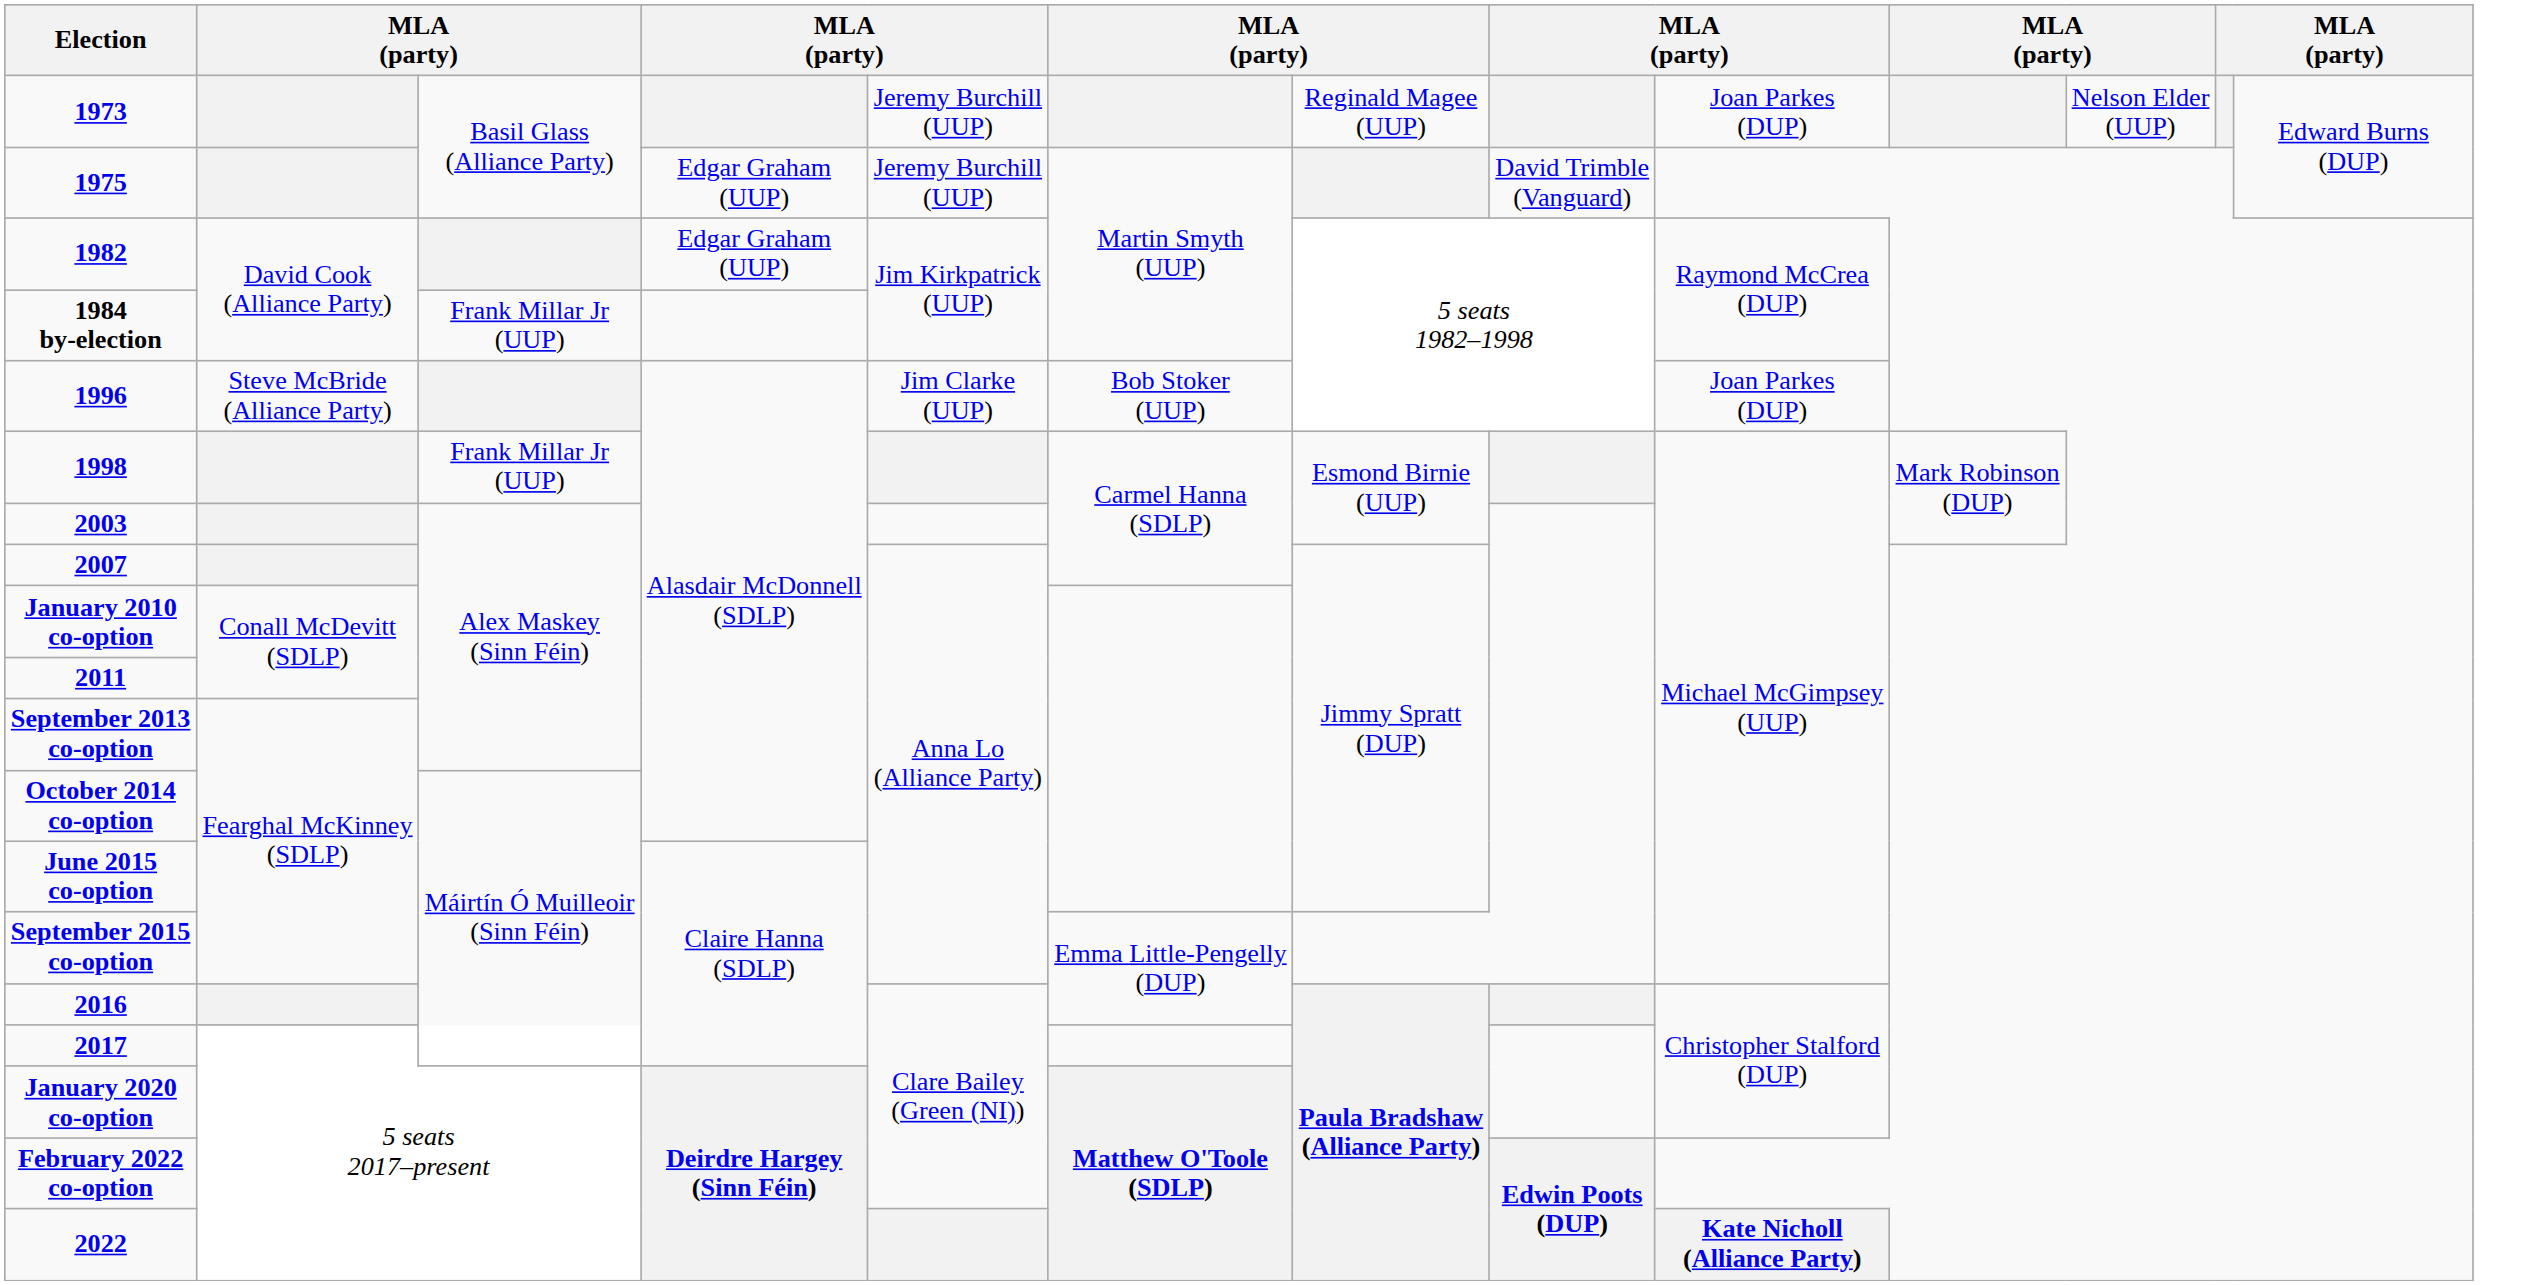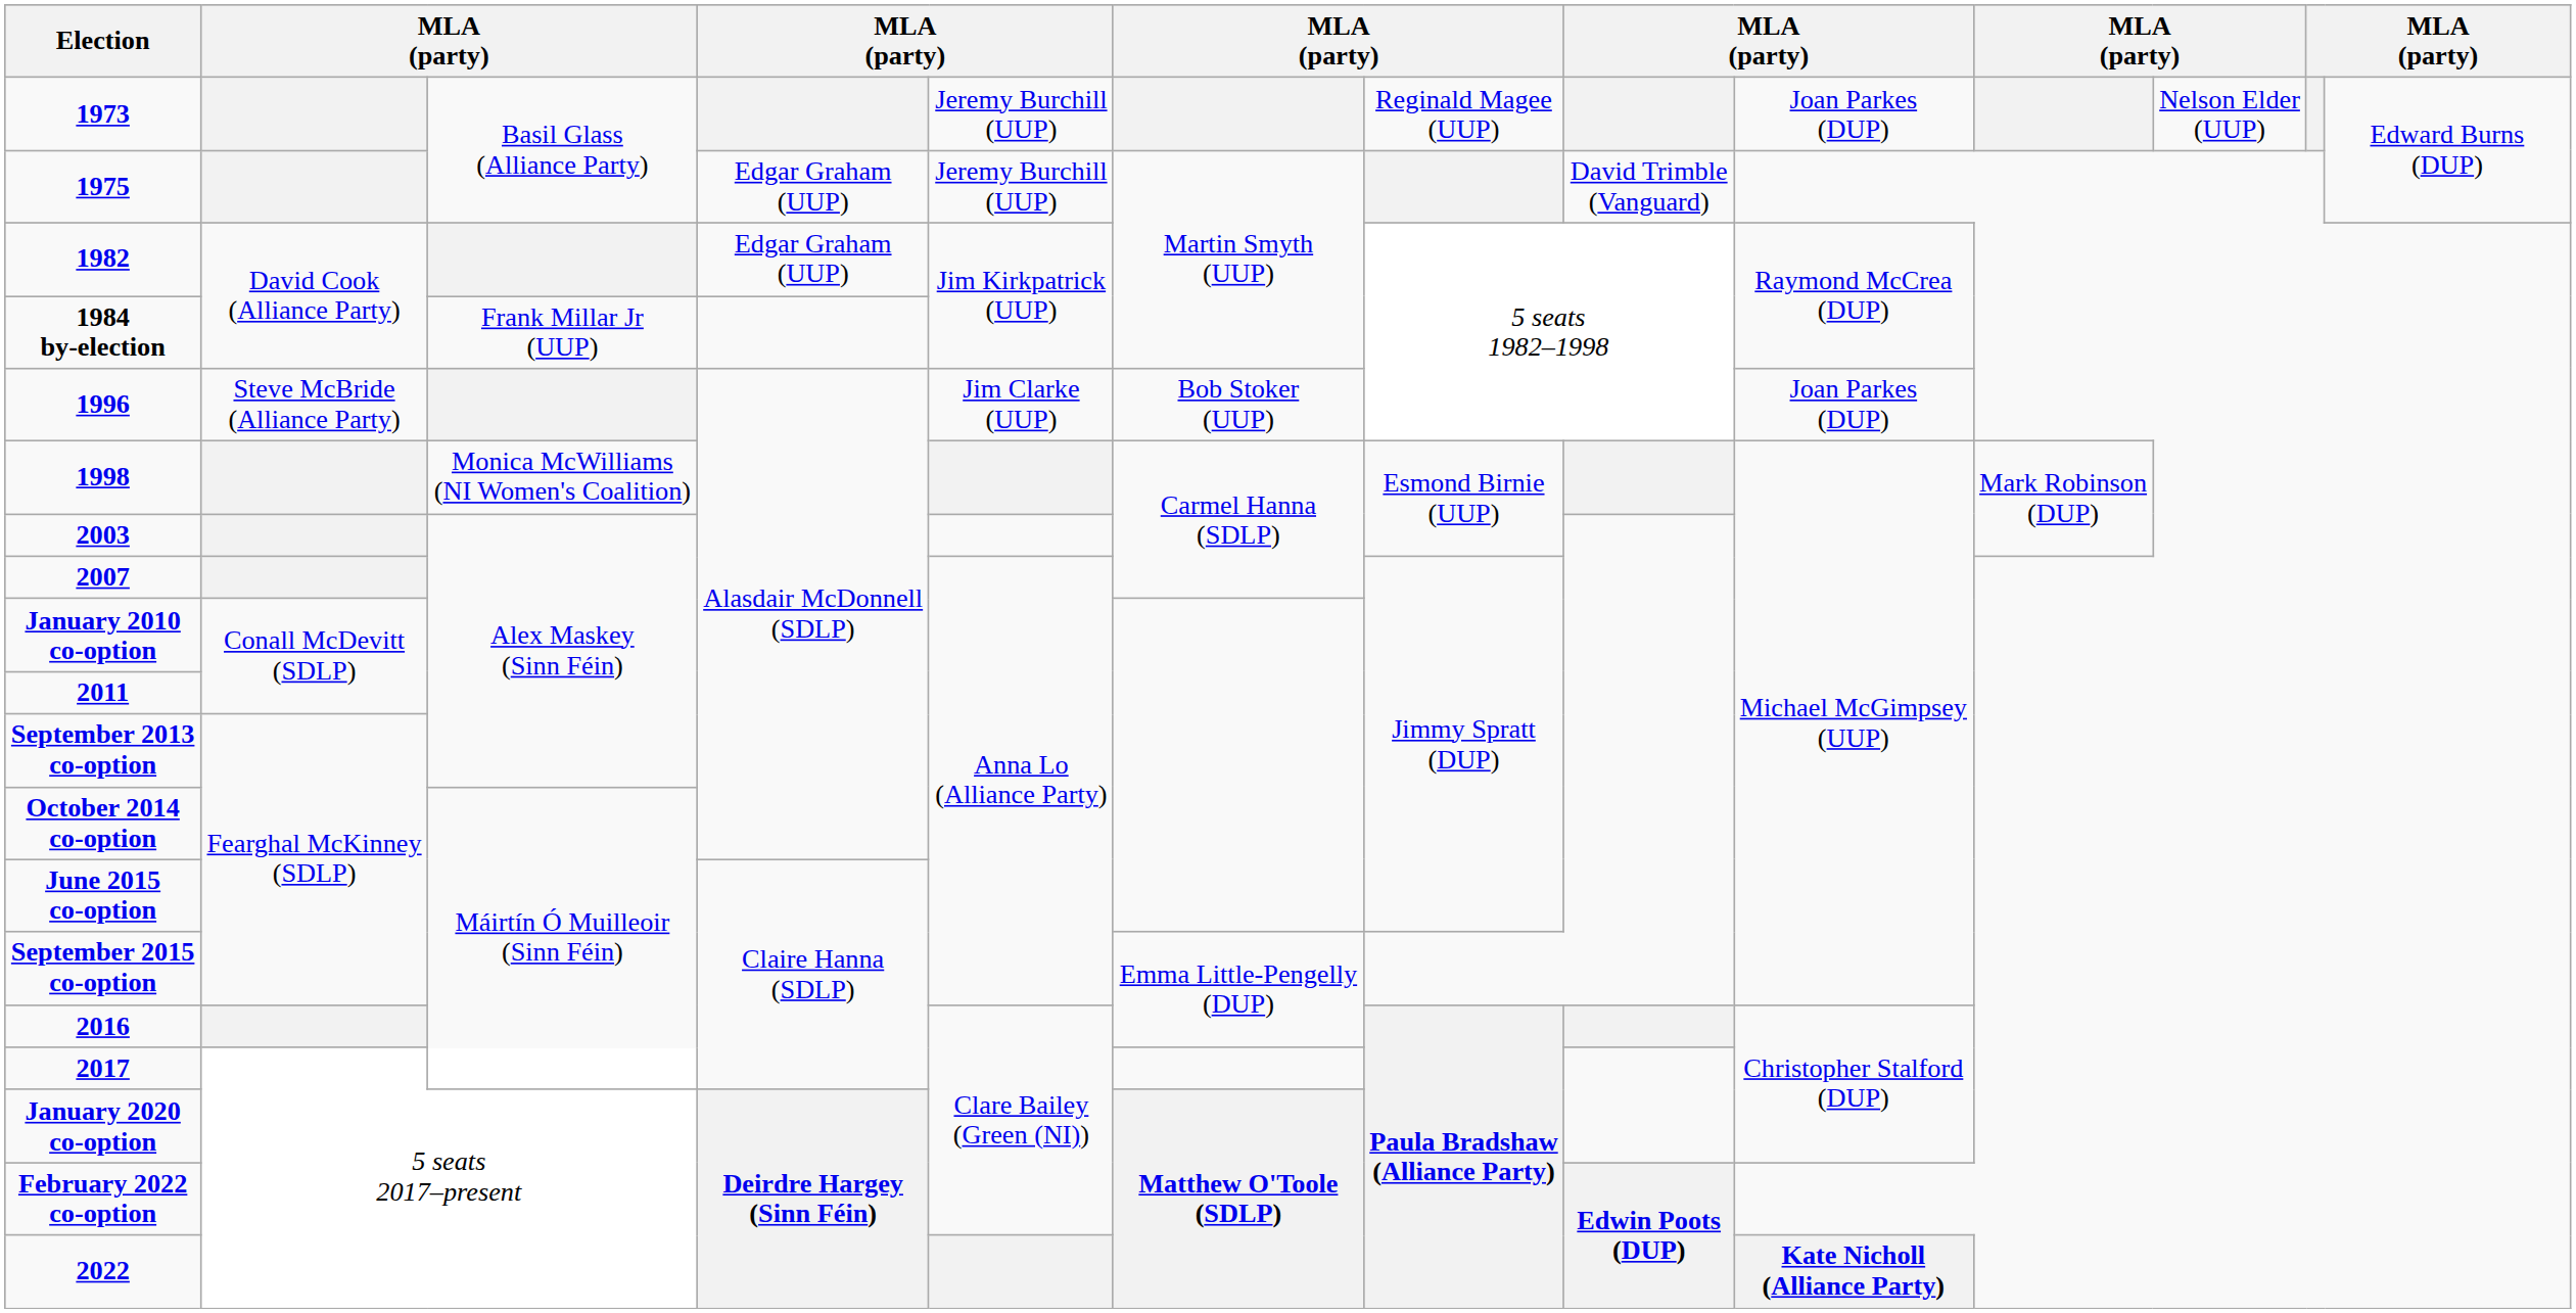1998 | column 3: Frank Millar Jr (UUP) -> Monica McWilliams (NI Women's Coalition)
